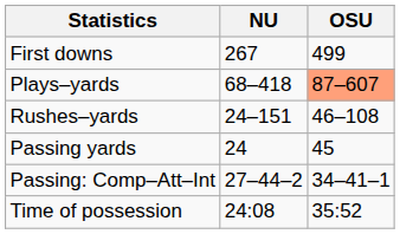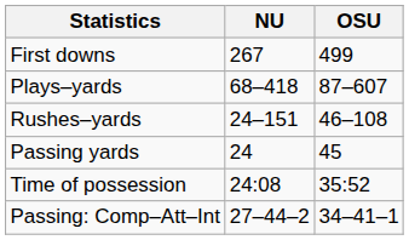Plays–yards | OSU: lightsalmon background -> no background
rows swapped: Passing: Comp–Att–Int <-> Time of possession
